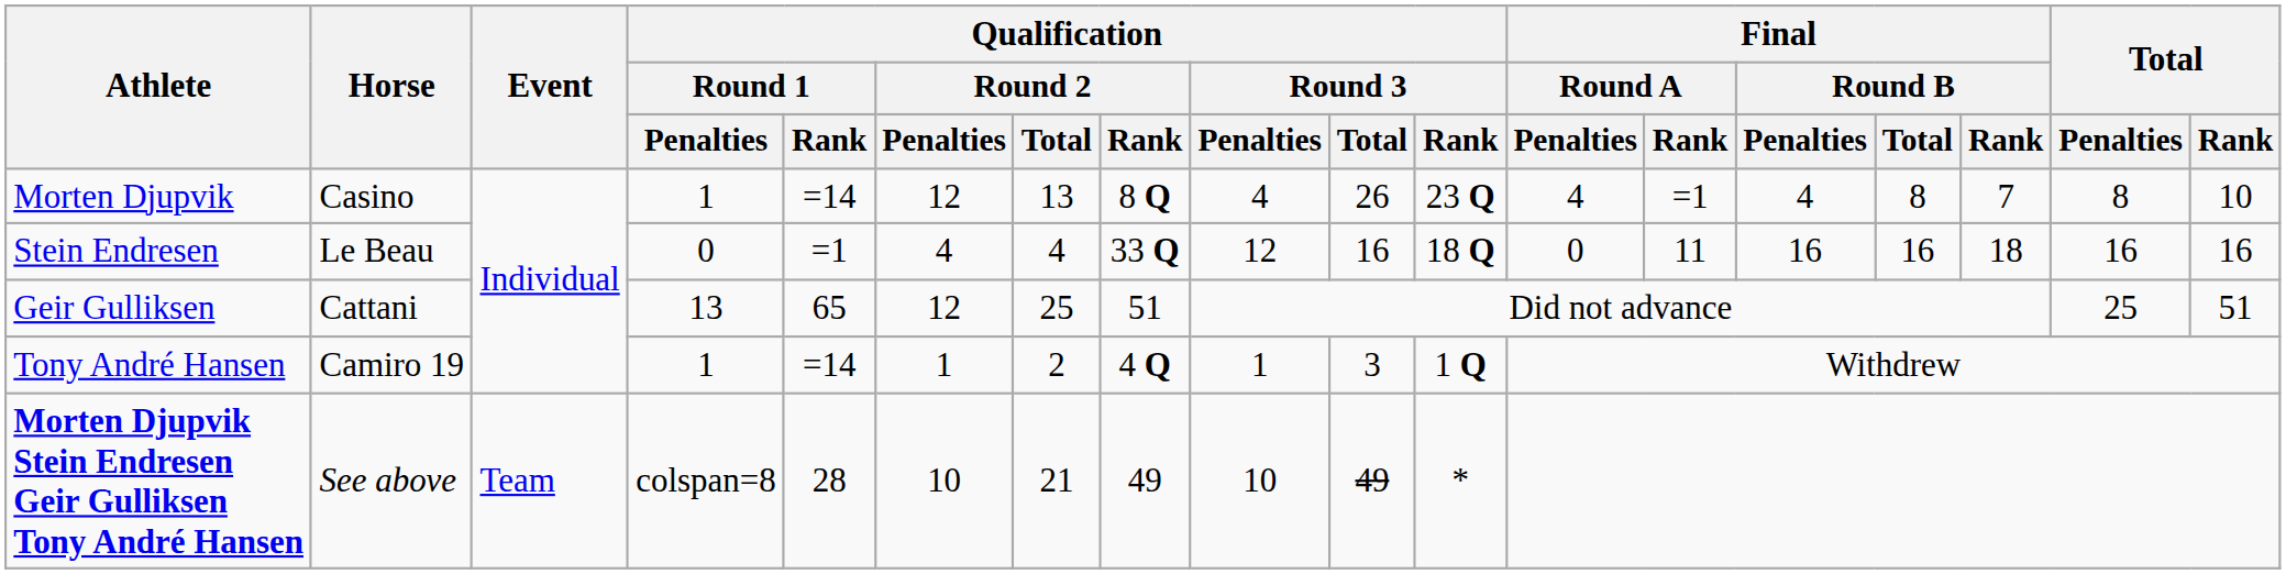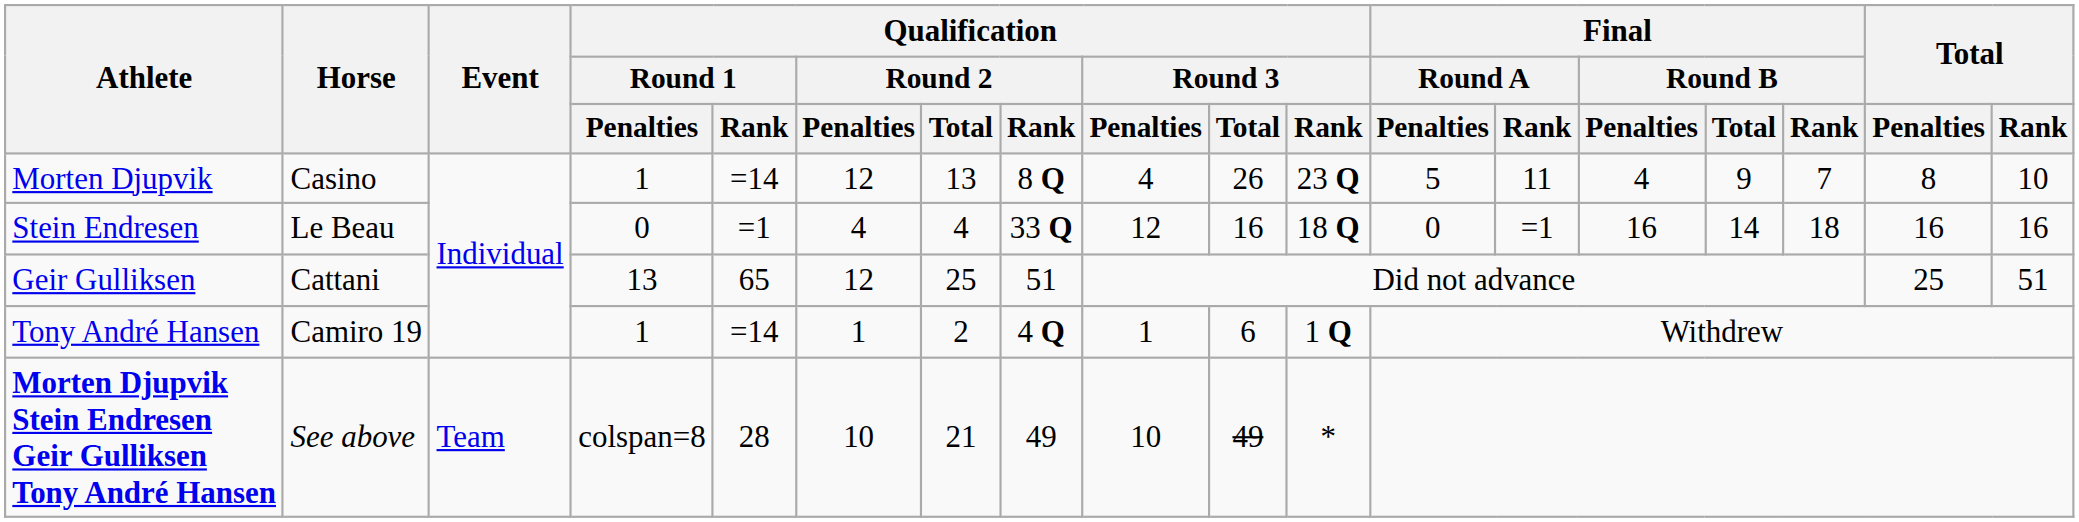Morten Djupvik | Final / Round A / Penalties: 4 -> 5
Morten Djupvik | Final / Round A / Rank: =1 -> 11
Morten Djupvik | Final / Round B / Total: 8 -> 9
Stein Endresen | Final / Round A / Rank: 11 -> =1
Stein Endresen | Final / Round B / Total: 16 -> 14
Tony André Hansen | Qualification / Round 3 / Total: 3 -> 6
